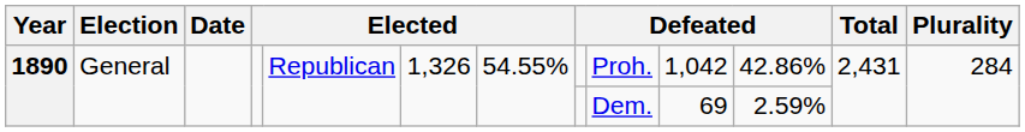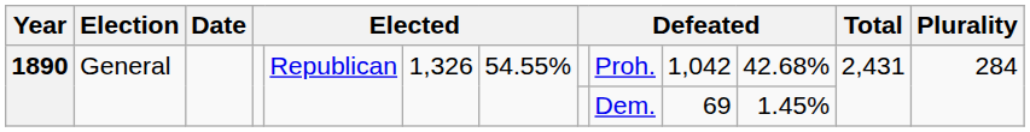row 2 | column 11: 42.86% -> 42.68%
row 3 | column 11: 2.59% -> 1.45%
